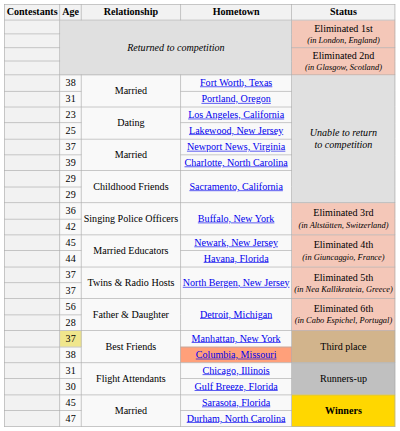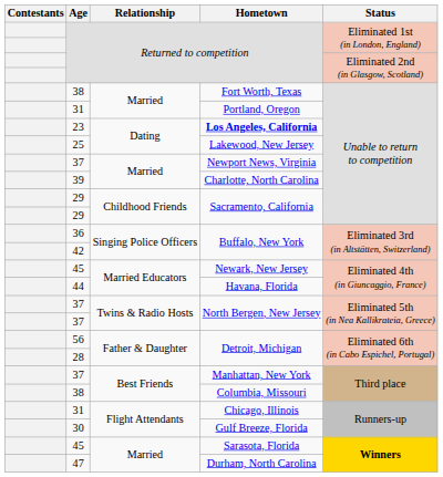Los Angeles, California | Hometown: normal -> bold
Manhattan, New York | Age: khaki background -> no background
Columbia, Missouri | Hometown: lightsalmon background -> no background
